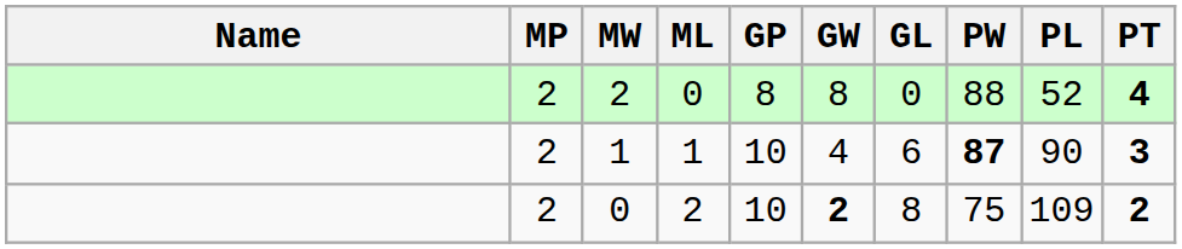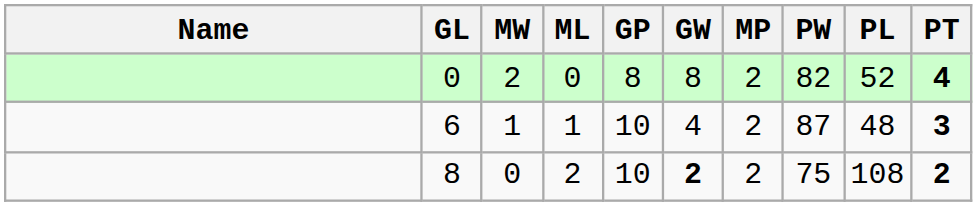columns swapped: MP <-> GL
row 2 | PW: 88 -> 82
row 3 | PW: bold -> normal
row 3 | PL: 90 -> 48
row 4 | PL: 109 -> 108
